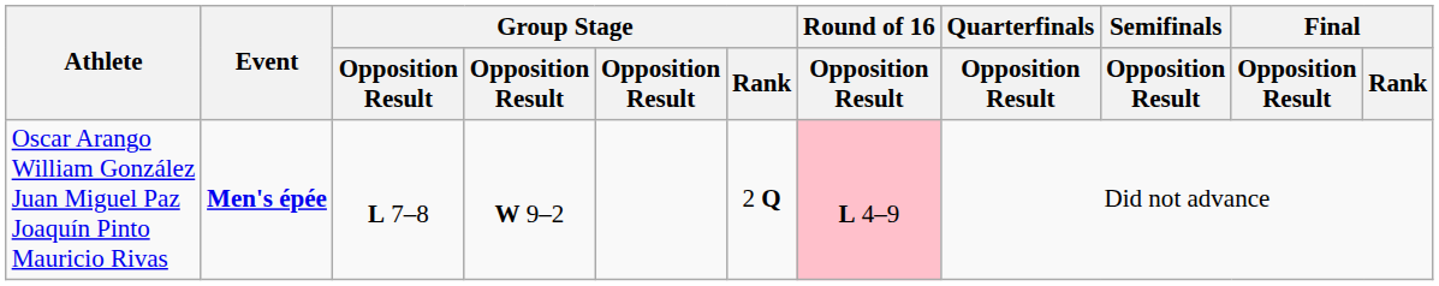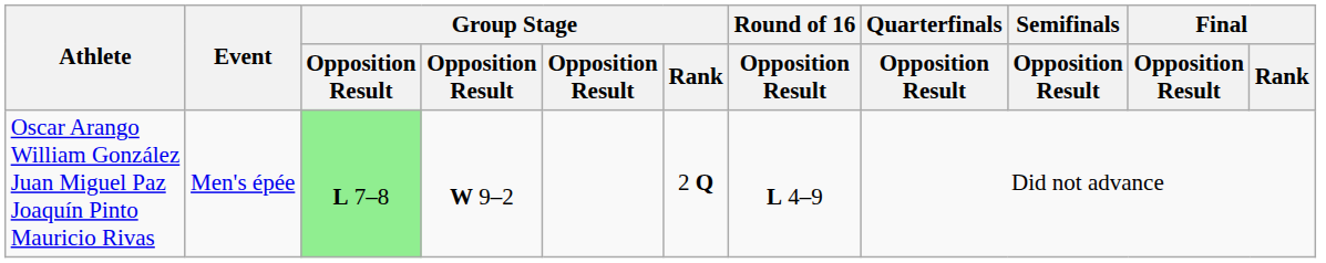row 3 | Event: bold -> normal
row 3 | column 3: no background -> lightgreen background
row 3 | Round of 16 / Opposition Result: pink background -> no background
